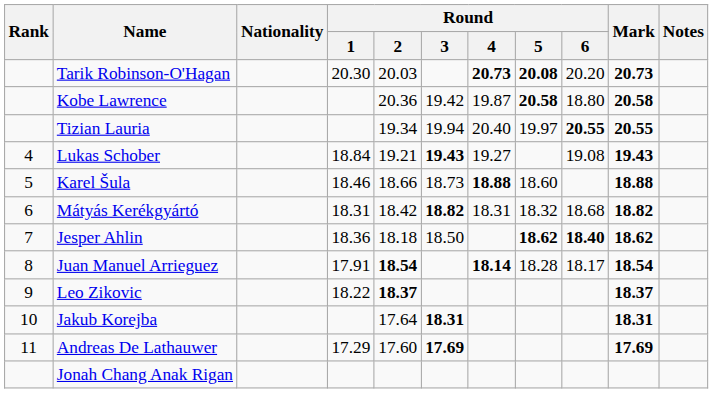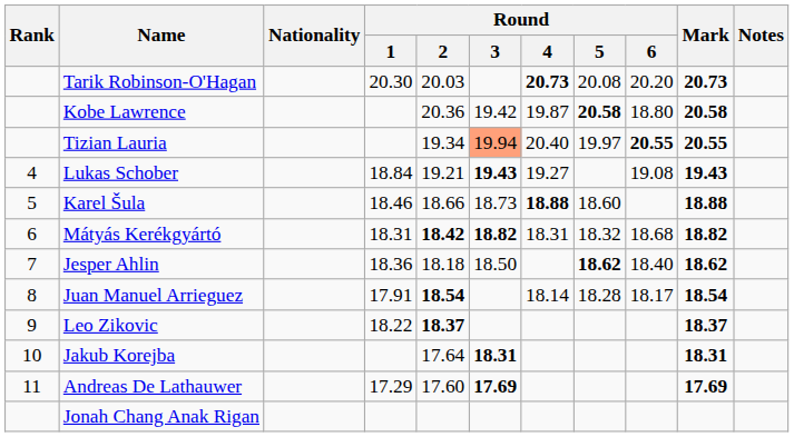Tarik Robinson-O'Hagan | Round / 5: bold -> normal
Tizian Lauria | Round / 3: no background -> lightsalmon background
Mátyás Kerékgyártó | Round / 2: normal -> bold
Jesper Ahlin | Round / 6: bold -> normal
Juan Manuel Arrieguez | Round / 4: bold -> normal
